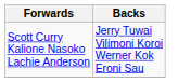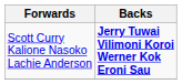Scott Curry Kalione Nasoko Lachie Anderson | Backs: normal -> bold
